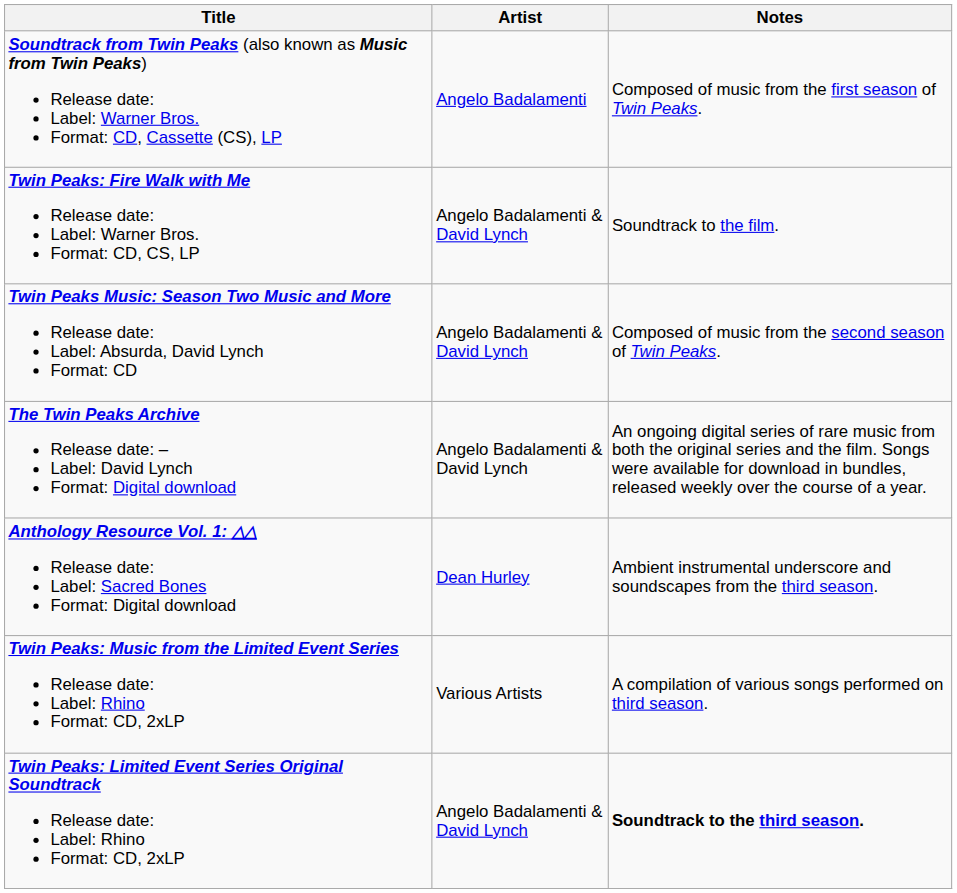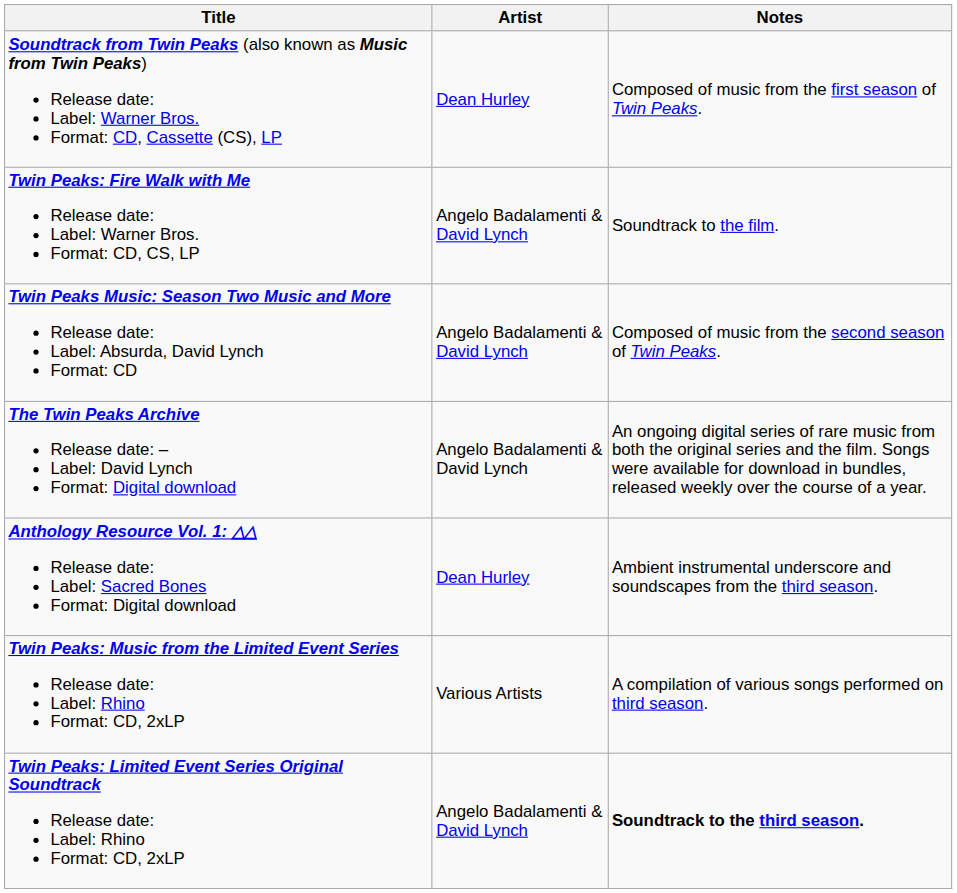row 2 | Artist: Angelo Badalamenti -> Dean Hurley
